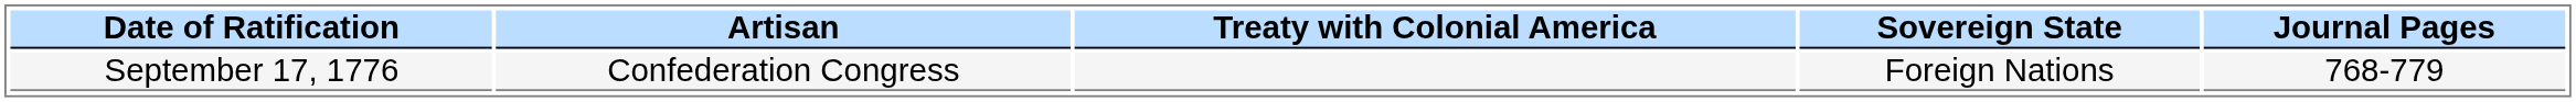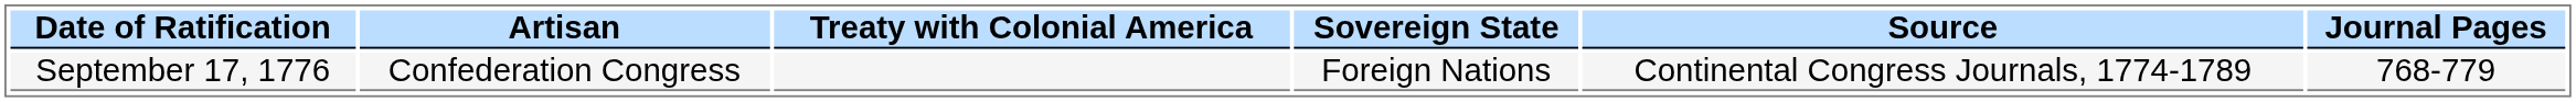+ column: Source | Continental Congress Journals, 1774-1789
